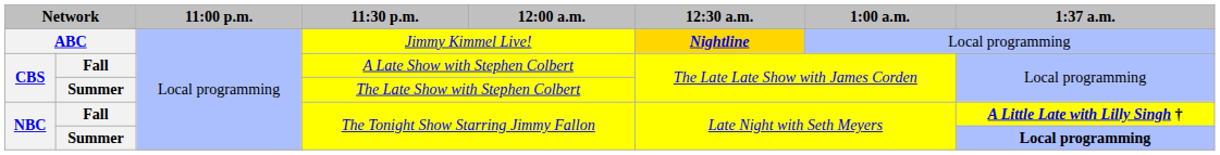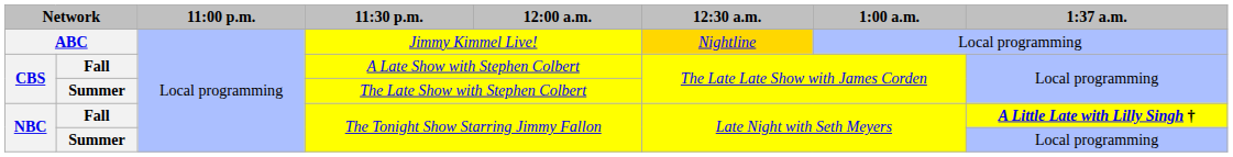Jimmy Kimmel Live! | 12:30 a.m.: bold -> normal
Summer / The Tonight Show Starring Jimmy Fallon | 1:37 a.m.: bold -> normal
